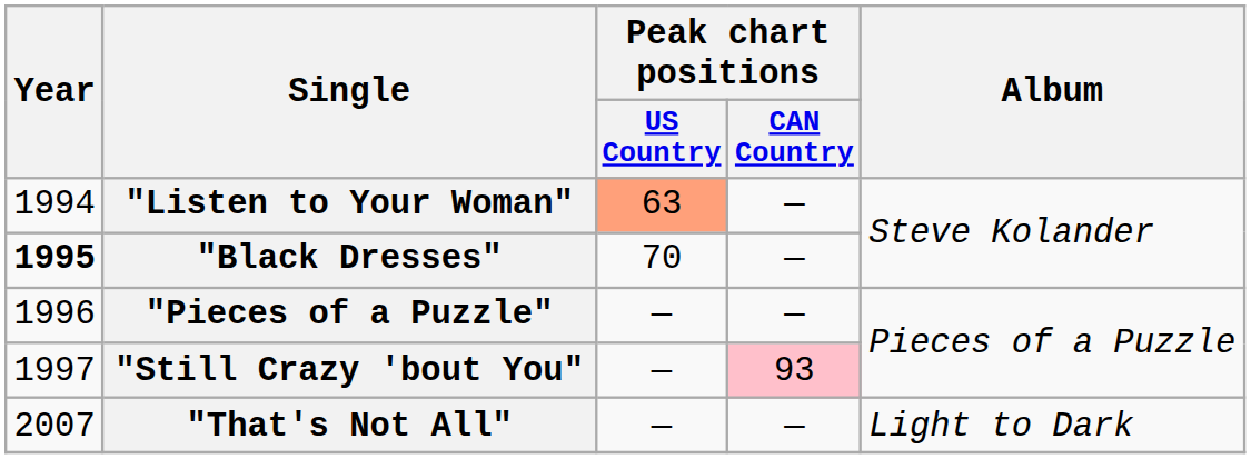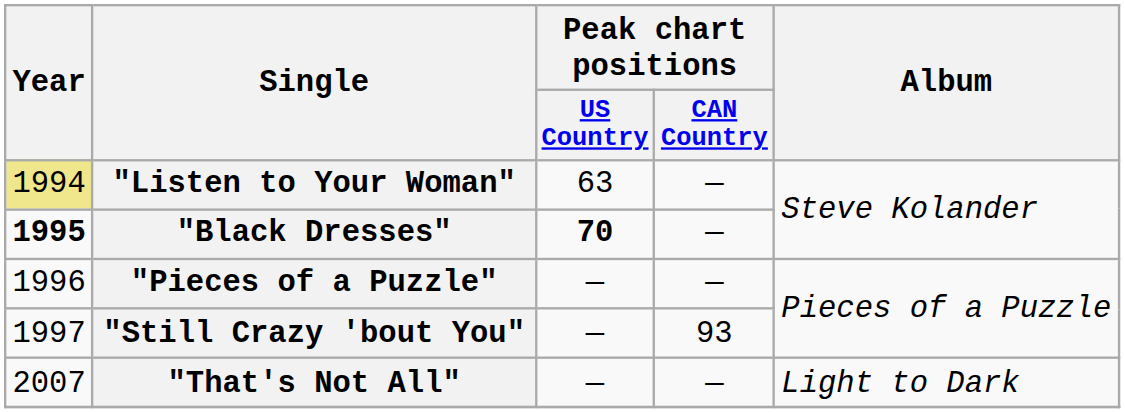"Listen to Your Woman" | Year: no background -> khaki background
"Listen to Your Woman" | Peak chart positions / US Country: lightsalmon background -> no background
"Black Dresses" | Peak chart positions / US Country: normal -> bold
"Still Crazy 'bout You" | Peak chart positions / CAN Country: pink background -> no background
